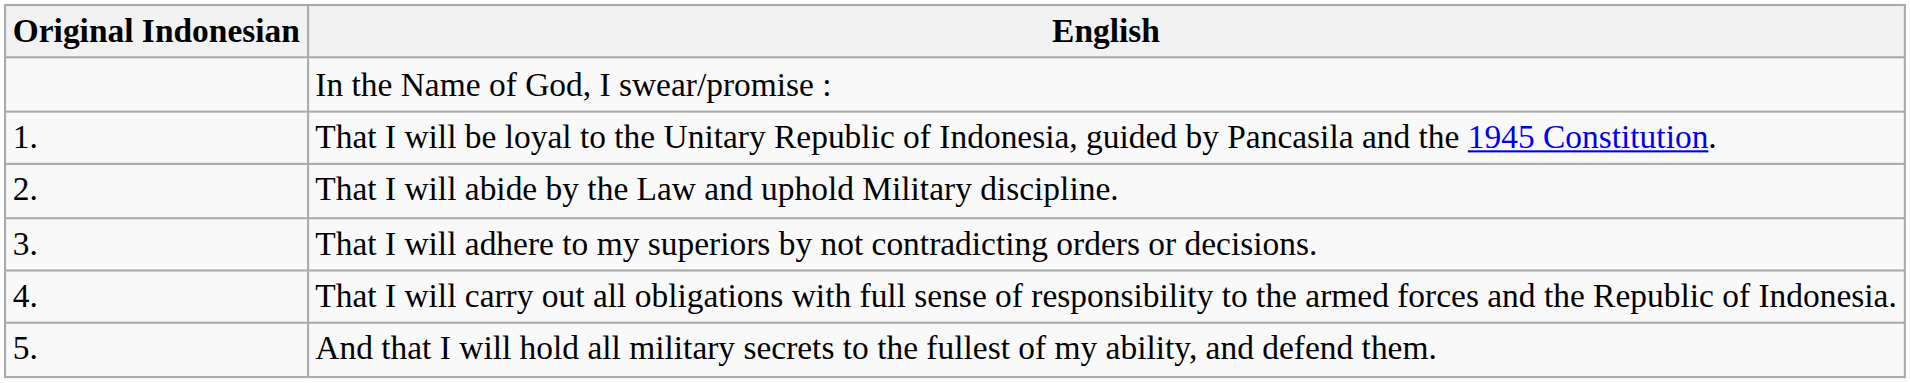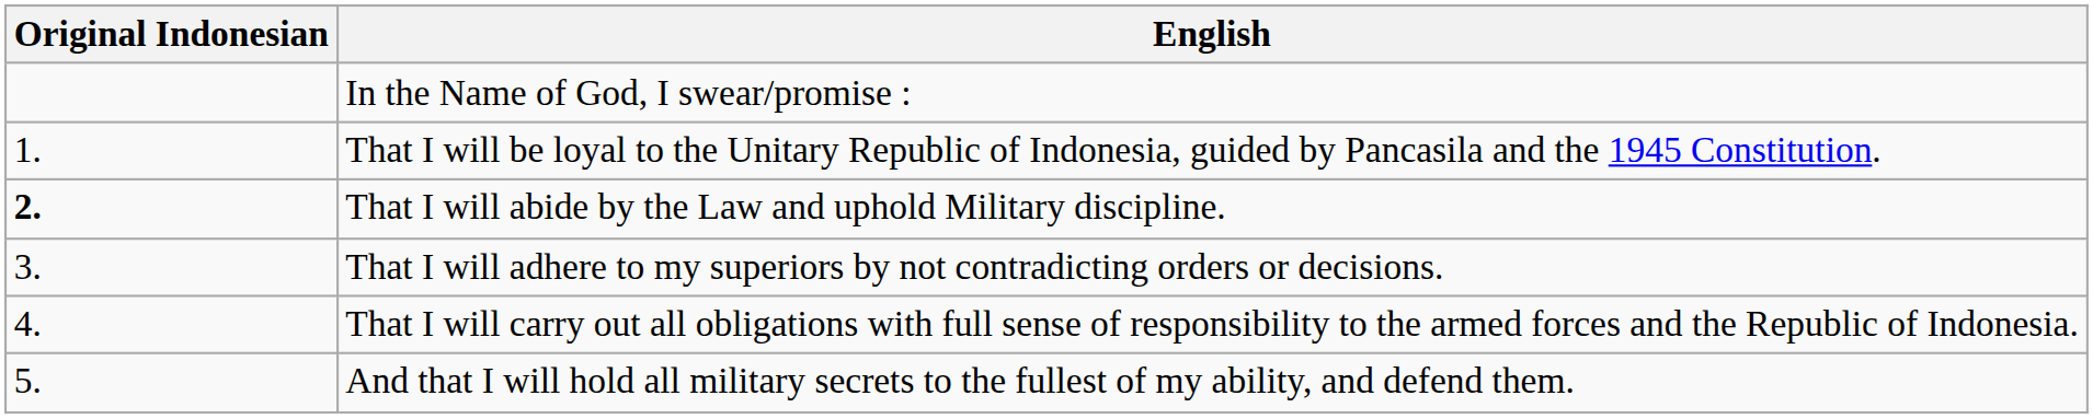That I will abide by the Law and uphold Military discipline. | Original Indonesian: normal -> bold
